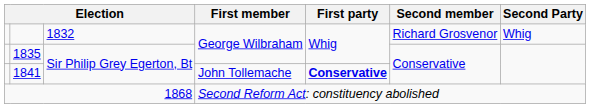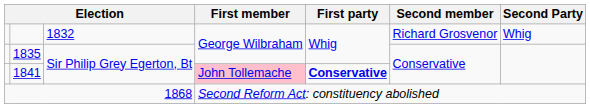1841 | First member: no background -> pink background
